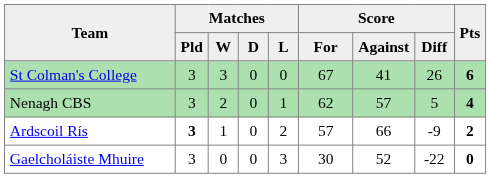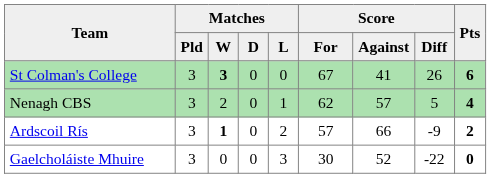St Colman's College | Matches / W: normal -> bold
Ardscoil Rís | Matches / Pld: bold -> normal
Ardscoil Rís | Matches / W: normal -> bold
